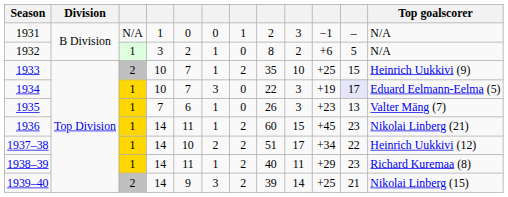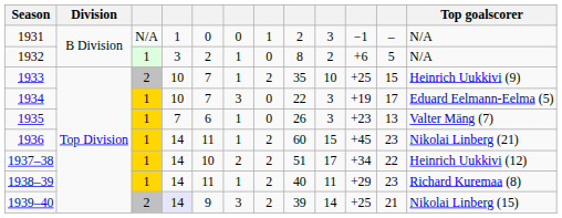1934 | column 11: lavender background -> no background
1939–40 | column 4: no background -> lavender background
